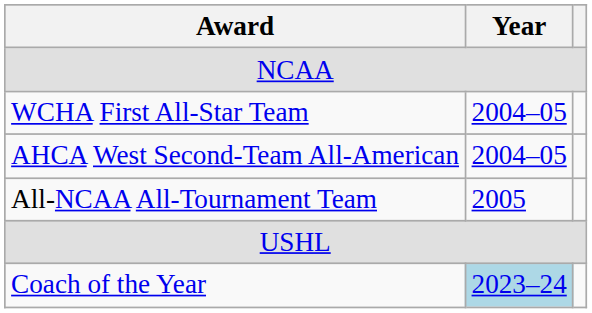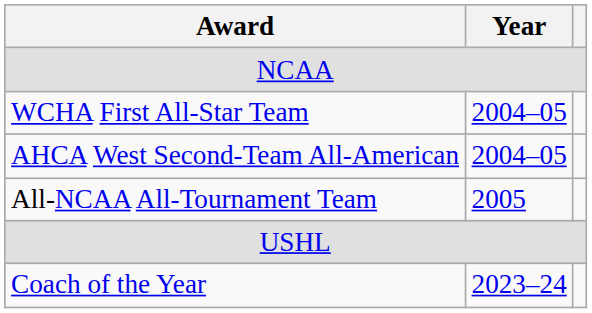Coach of the Year | Year: lightblue background -> no background
